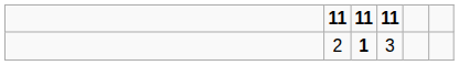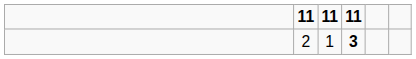row 2 | column 3: bold -> normal
row 2 | column 4: normal -> bold
